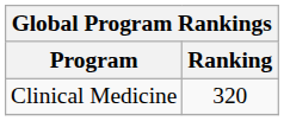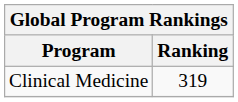Clinical Medicine | Ranking: 320 -> 319
